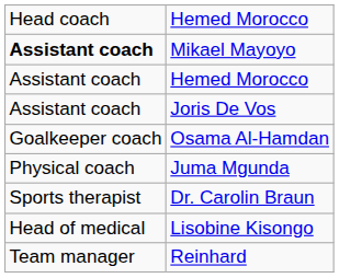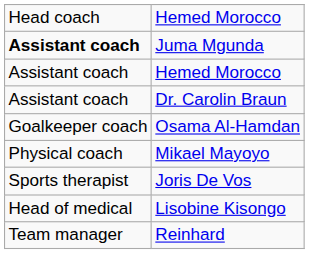row 2 | column 2: Mikael Mayoyo -> Juma Mgunda
row 4 | column 2: Joris De Vos -> Dr. Carolin Braun
row 6 | column 2: Juma Mgunda -> Mikael Mayoyo
row 7 | column 2: Dr. Carolin Braun -> Joris De Vos
